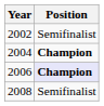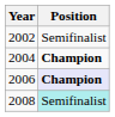2008 | Position: no background -> paleturquoise background
